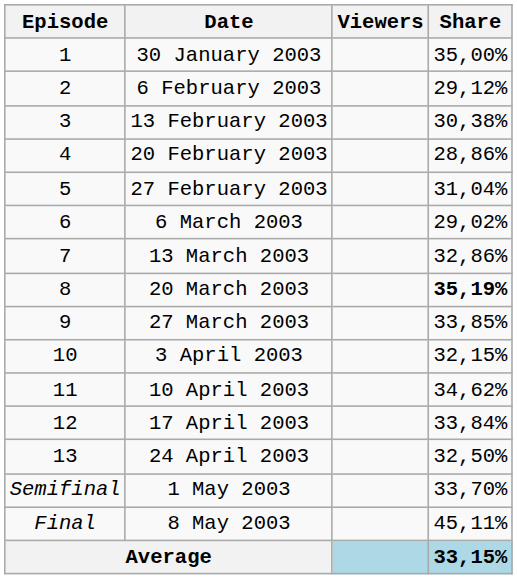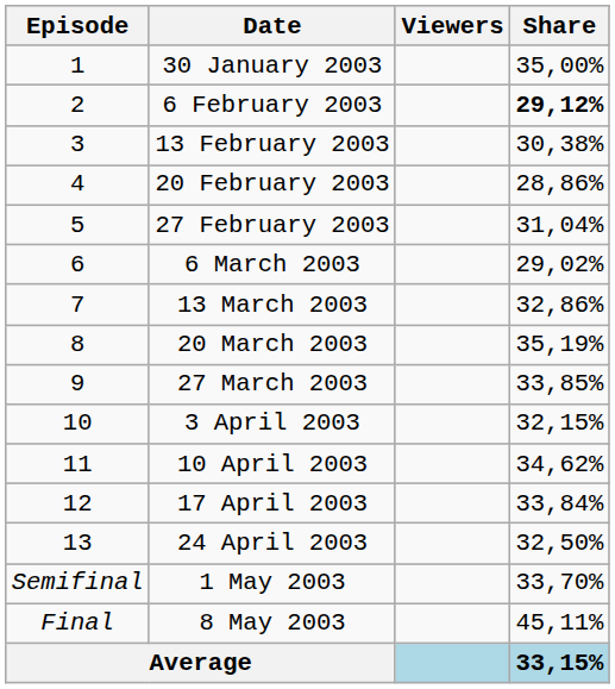6 February 2003 | Share: normal -> bold
20 March 2003 | Share: bold -> normal
